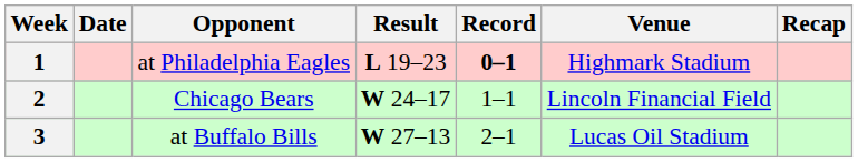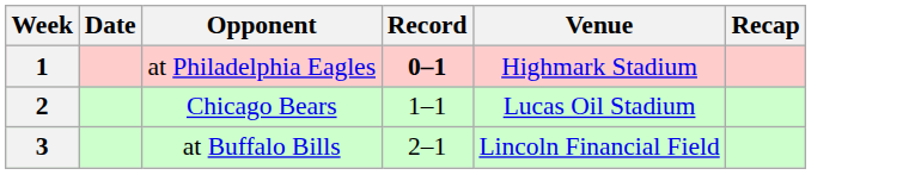- column: Result | L 19–23 | W 24–17 | W 27–13
2 | Venue: Lincoln Financial Field -> Lucas Oil Stadium
3 | Venue: Lucas Oil Stadium -> Lincoln Financial Field
